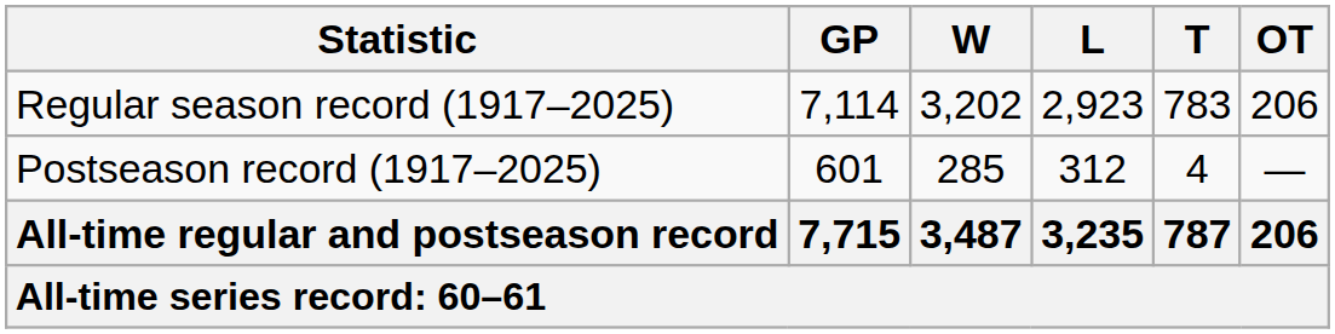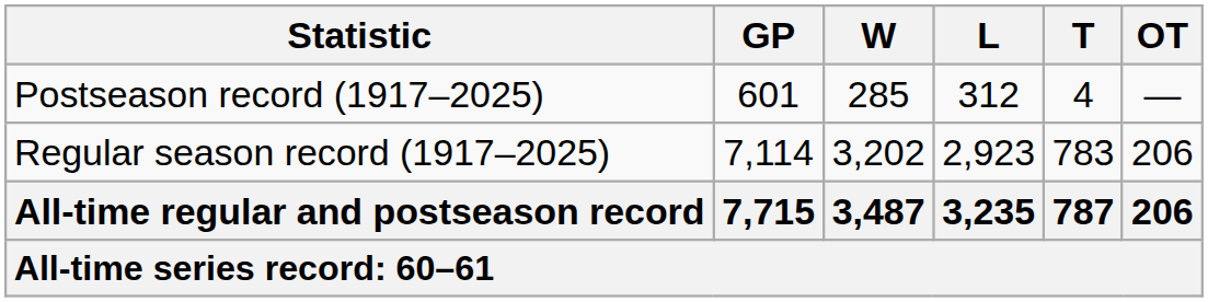rows swapped: Regular season record (1917–2025) <-> Postseason record (1917–2025)
